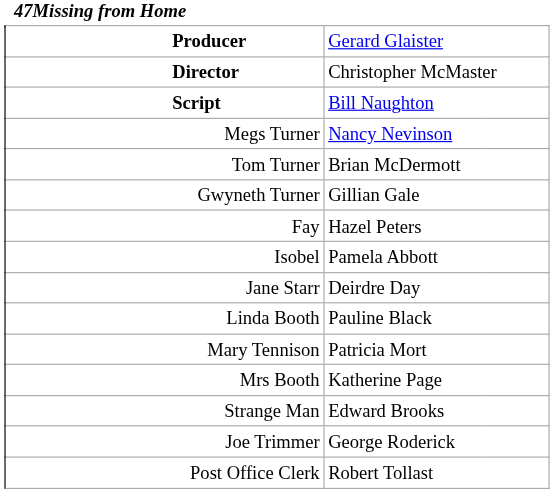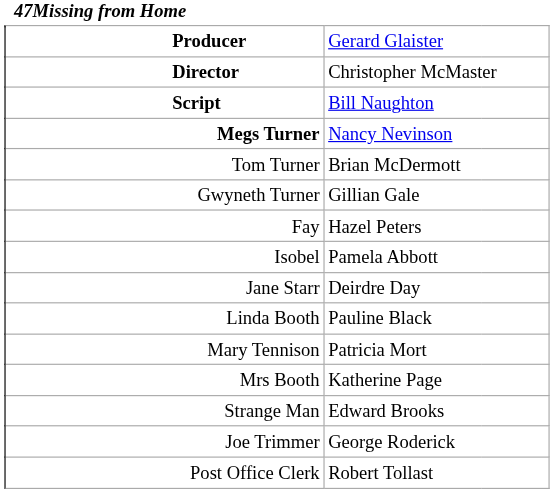Megs Turner | column 2: normal -> bold
